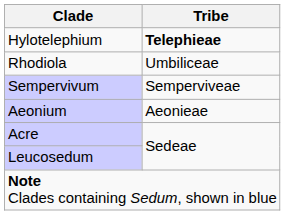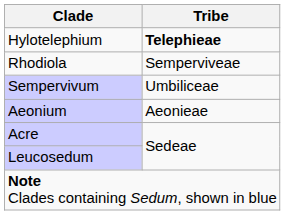Rhodiola | Tribe: Umbiliceae -> Semperviveae
Sempervivum | Tribe: Semperviveae -> Umbiliceae
